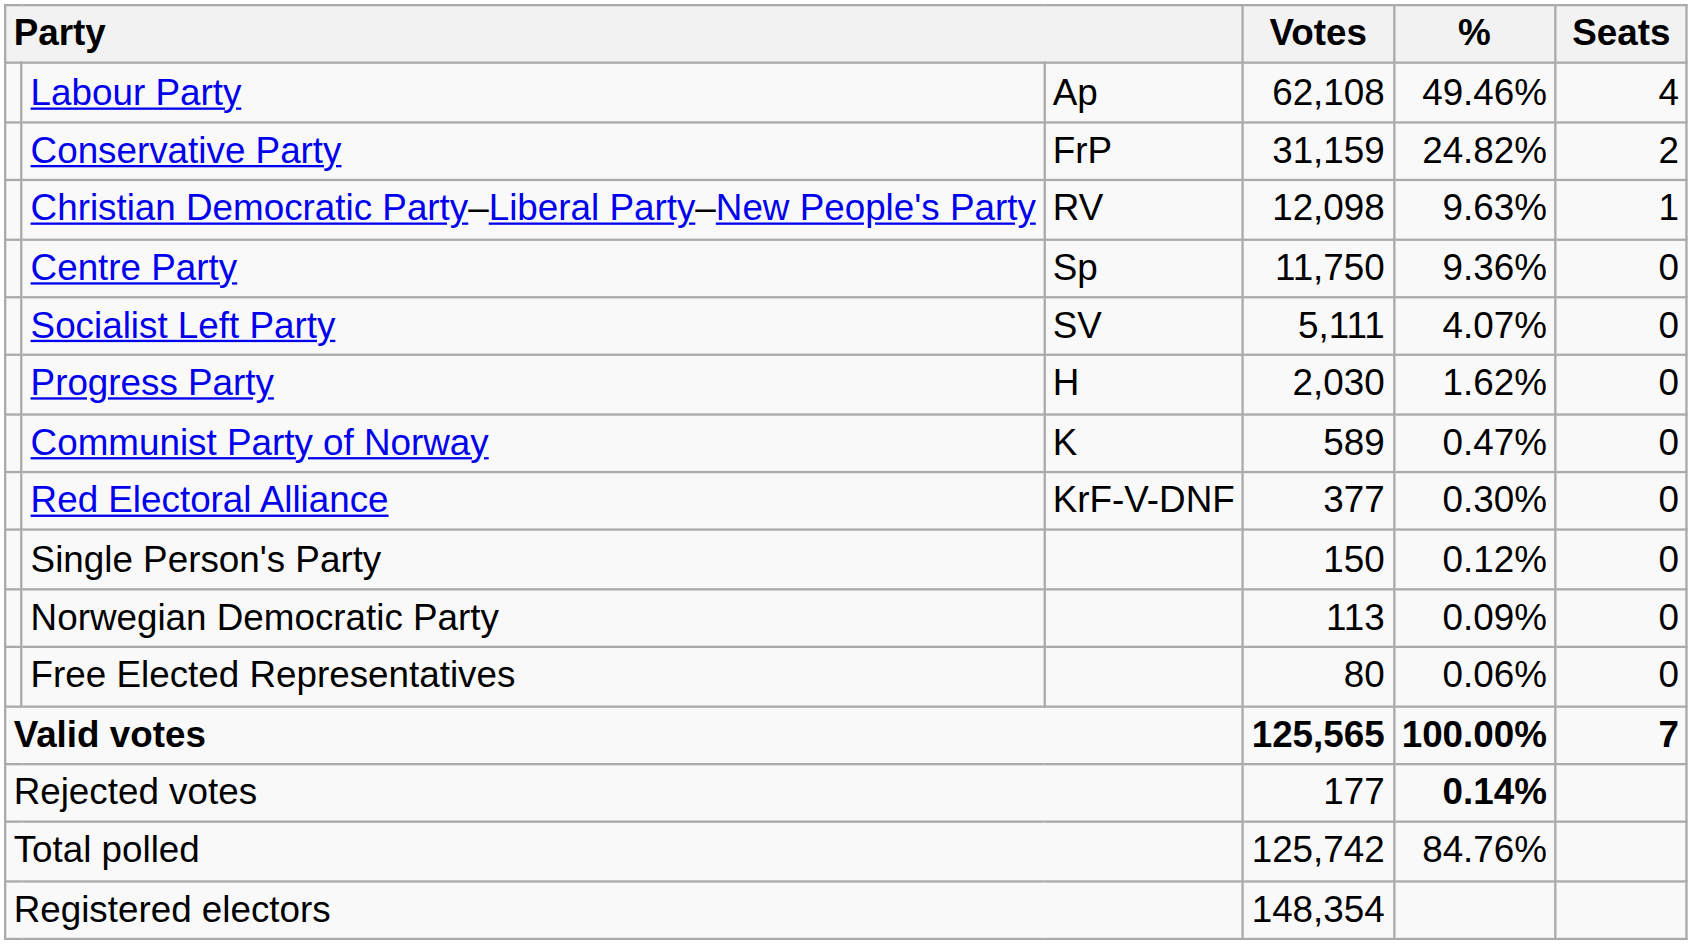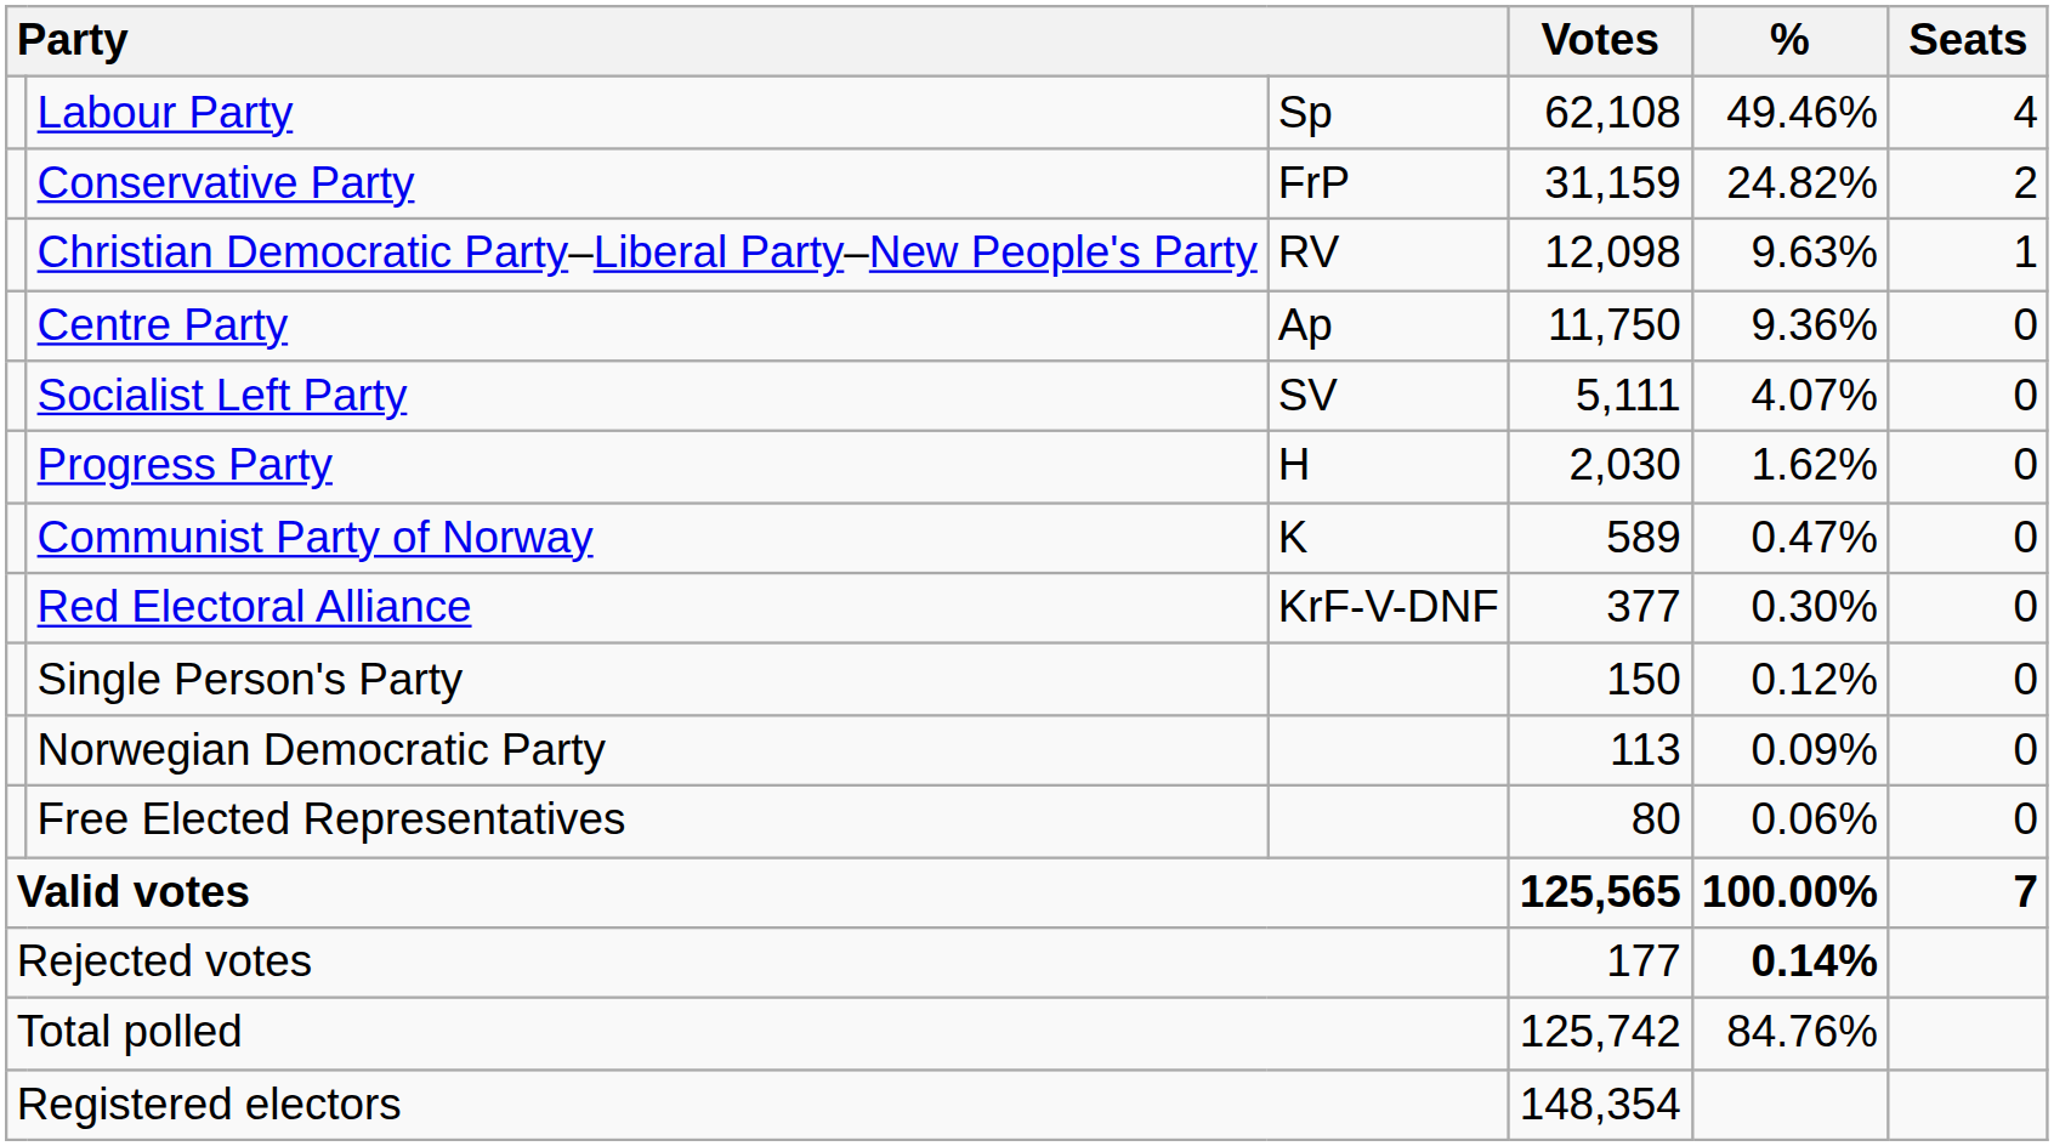Labour Party | column 3: Ap -> Sp
Centre Party | column 3: Sp -> Ap
